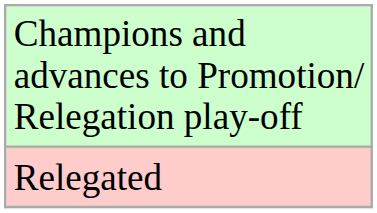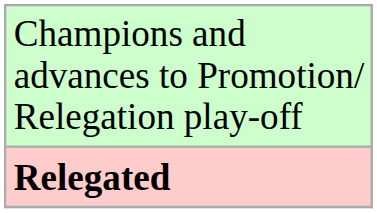row 2 | column 1: normal -> bold
